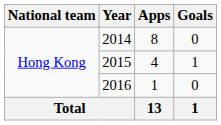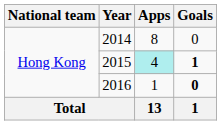2015 | Apps: no background -> paleturquoise background
2015 | Goals: normal -> bold
2016 | Goals: normal -> bold
